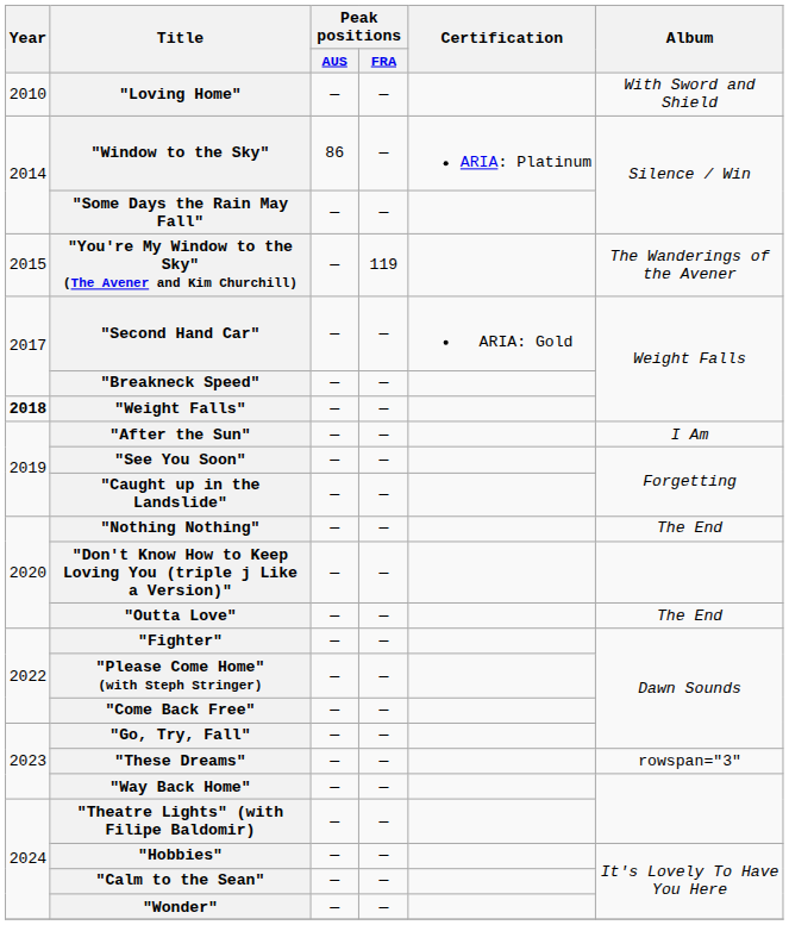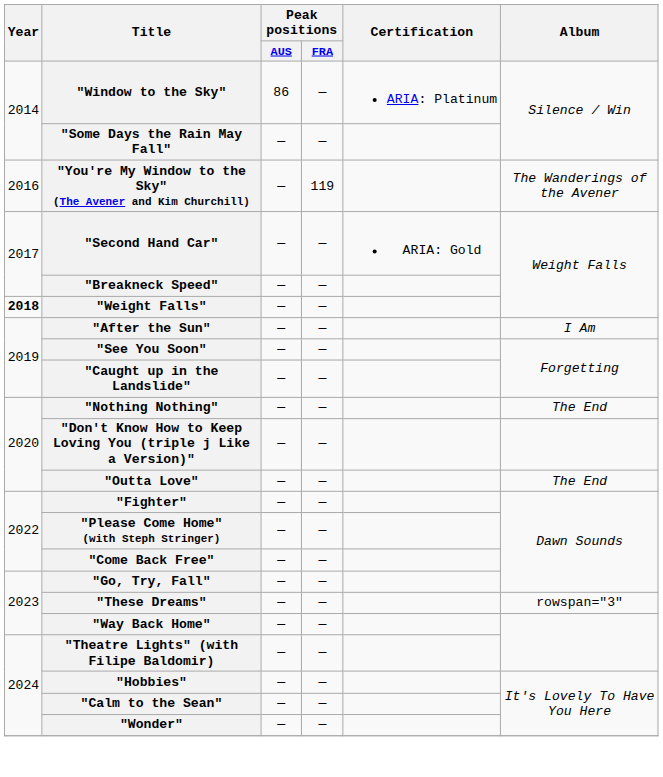- row: 2010 | "Loving Home" | — | — | With Sword and Shield
"You're My Window to the Sky" (The Avener and Kim Churchill) | Year: 2015 -> 2016
